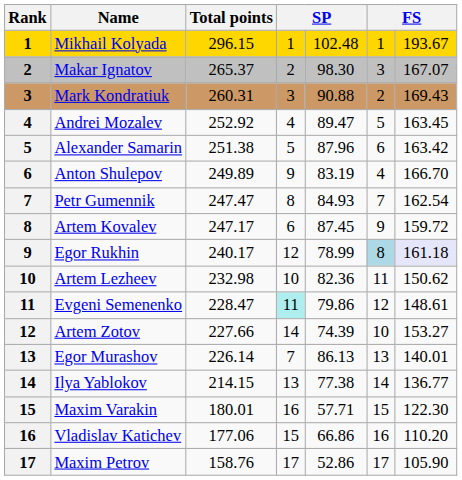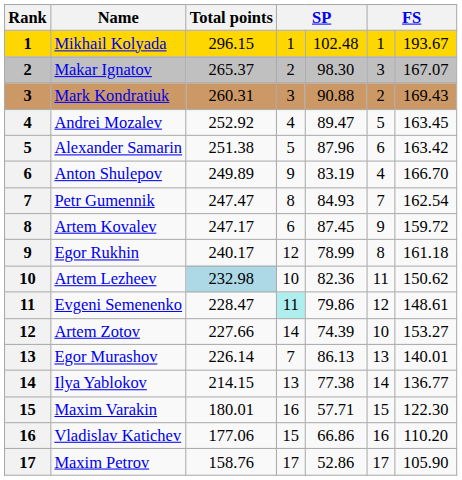Egor Rukhin | column 6: lightblue background -> no background
Egor Rukhin | column 7: lavender background -> no background
Artem Lezheev | Total points: no background -> lightblue background
